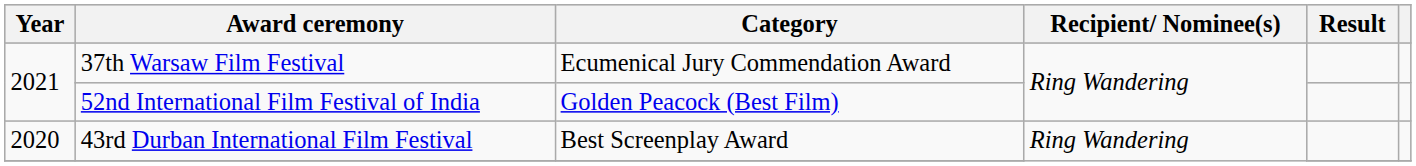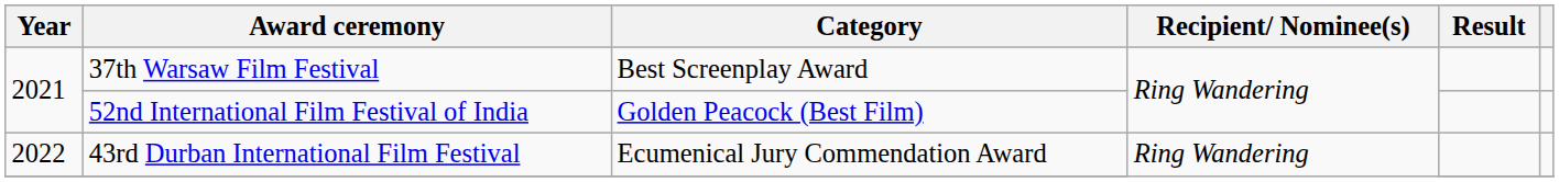37th Warsaw Film Festival | Category: Ecumenical Jury Commendation Award -> Best Screenplay Award
43rd Durban International Film Festival | Year: 2020 -> 2022
43rd Durban International Film Festival | Category: Best Screenplay Award -> Ecumenical Jury Commendation Award
